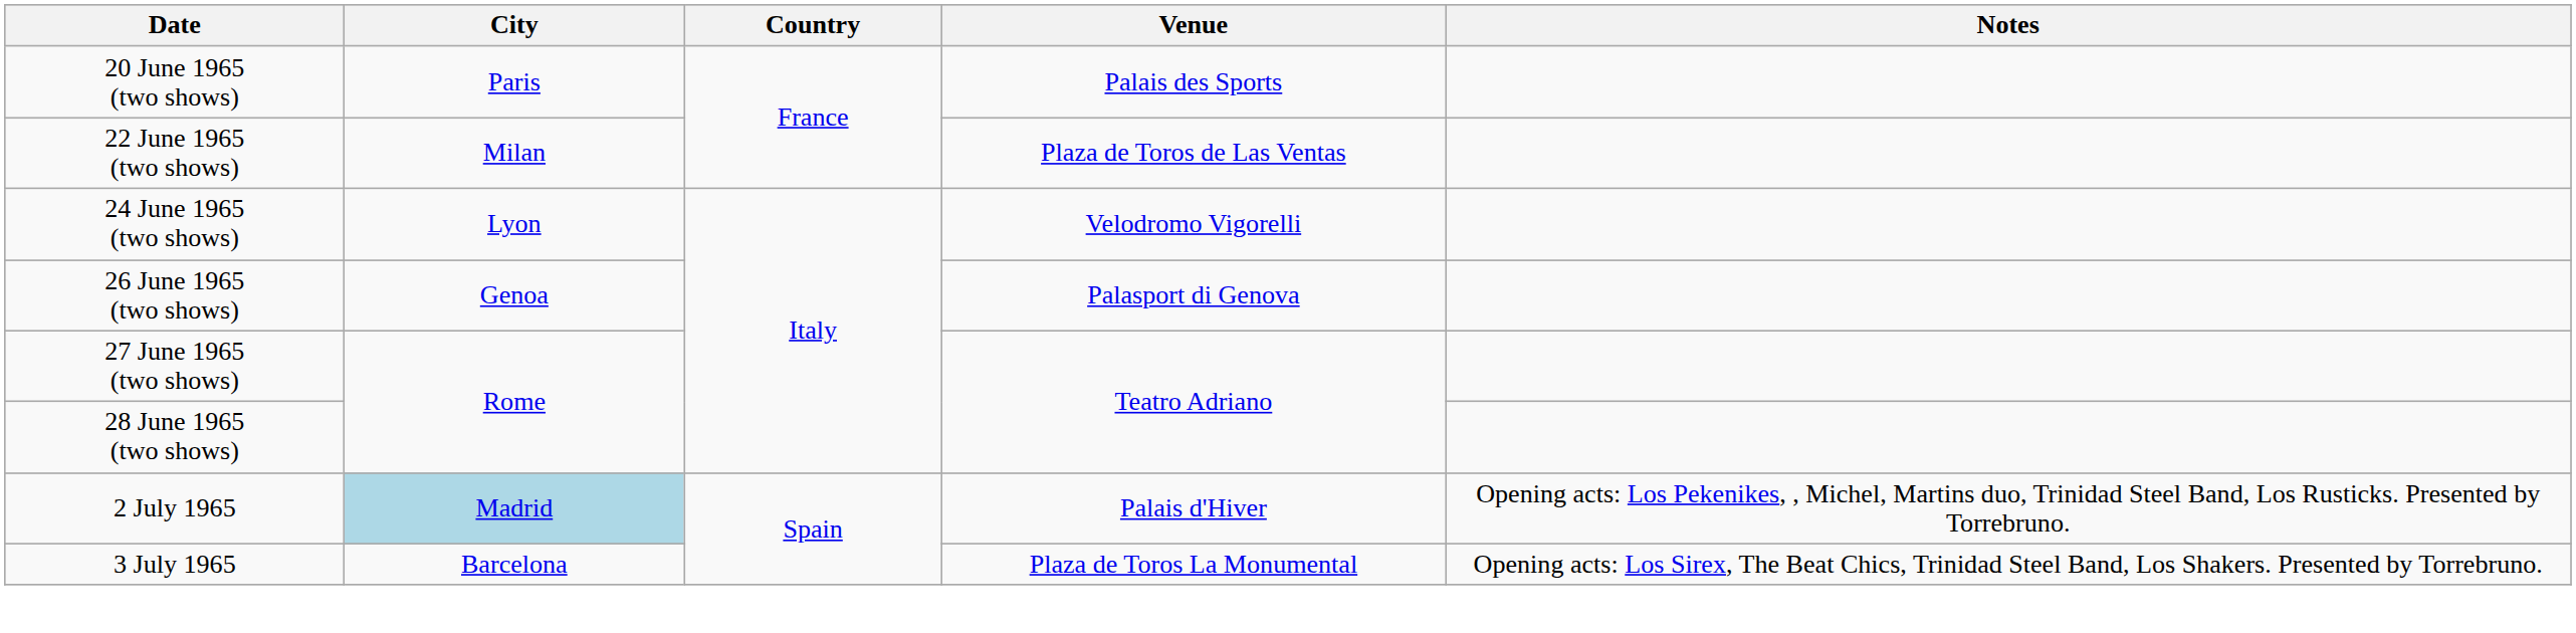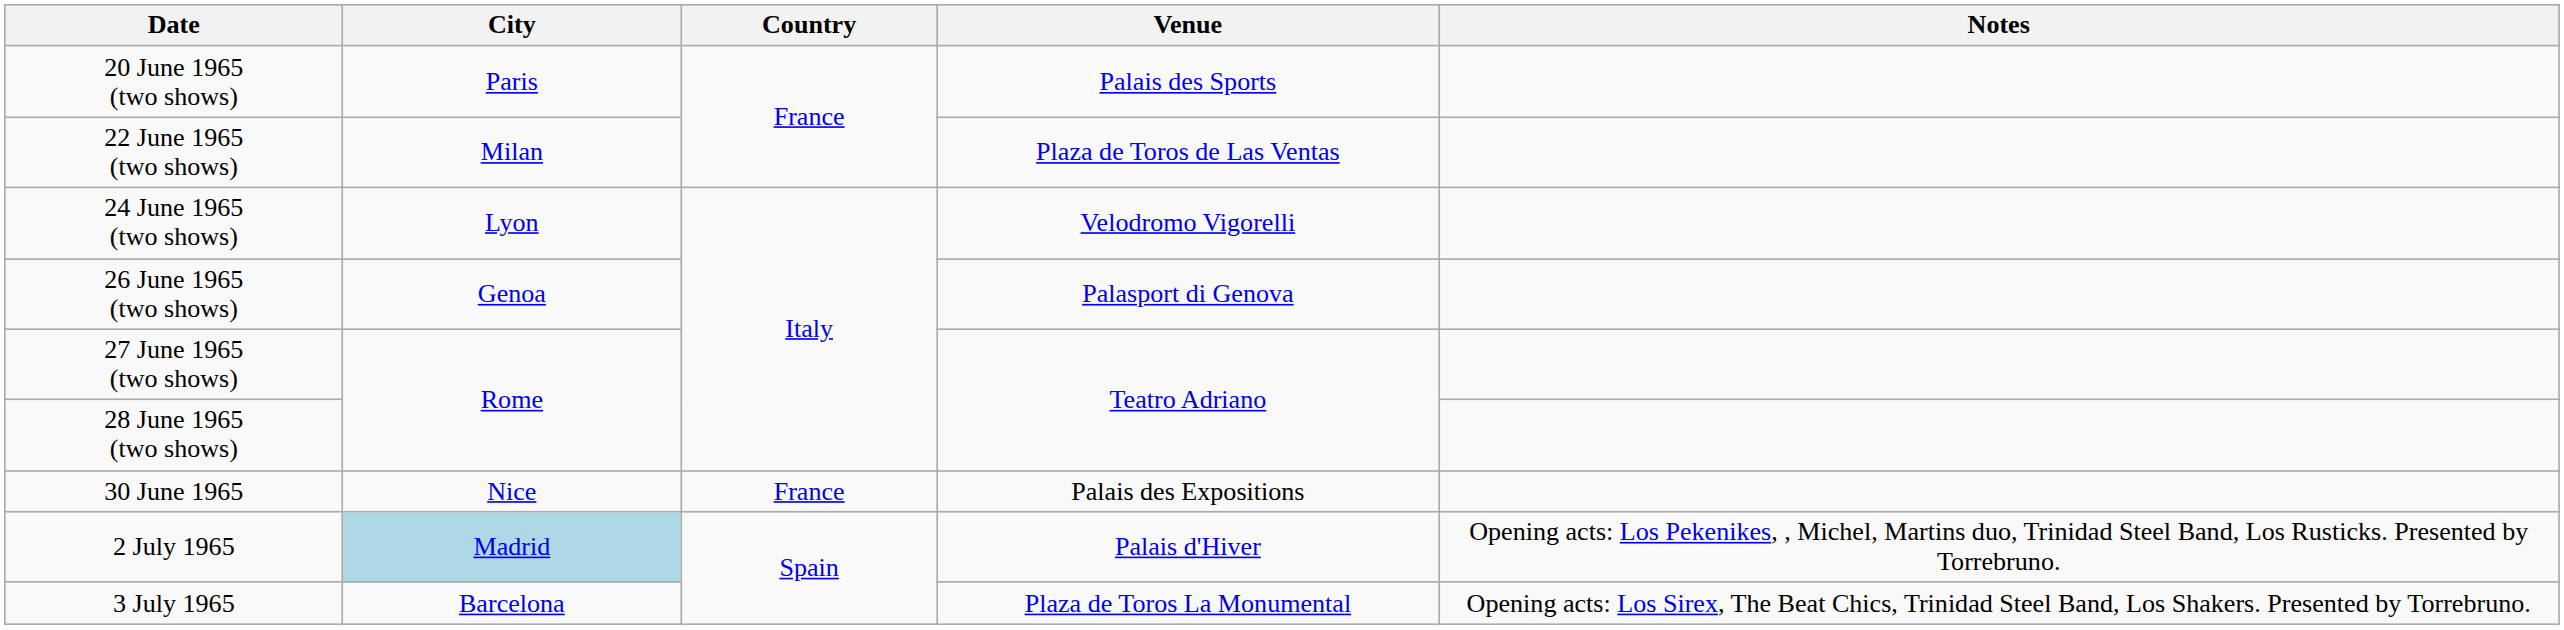+ row: 30 June 1965 | Nice | France | Palais des Expositions
